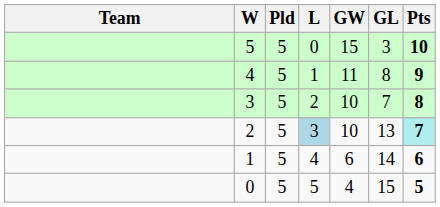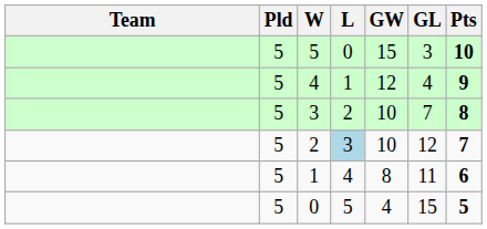columns swapped: Pld <-> W
row 3 | GW: 11 -> 12
row 3 | GL: 8 -> 4
row 5 | GL: 13 -> 12
row 5 | Pts: paleturquoise background -> no background
row 6 | GW: 6 -> 8
row 6 | GL: 14 -> 11
